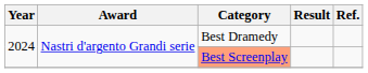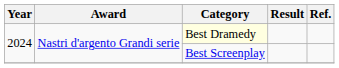Best Dramedy | Category: no background -> lightyellow background
Best Screenplay | Category: lightsalmon background -> no background
